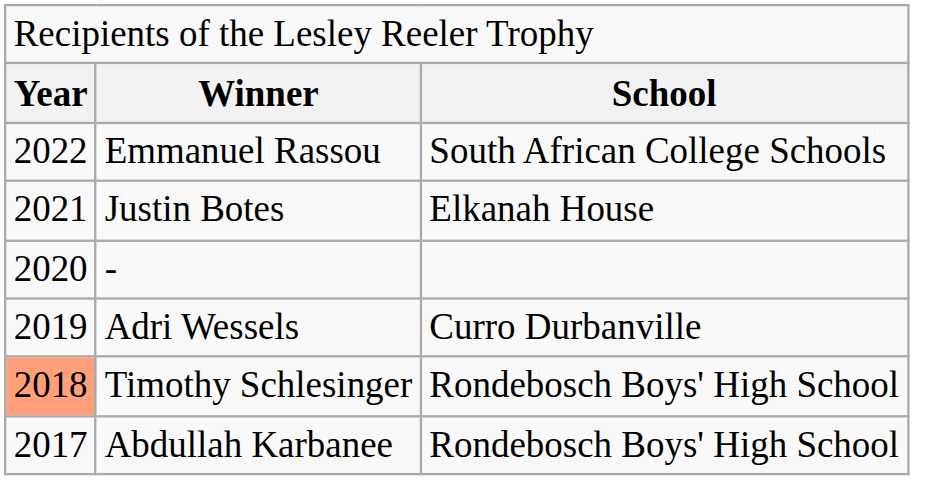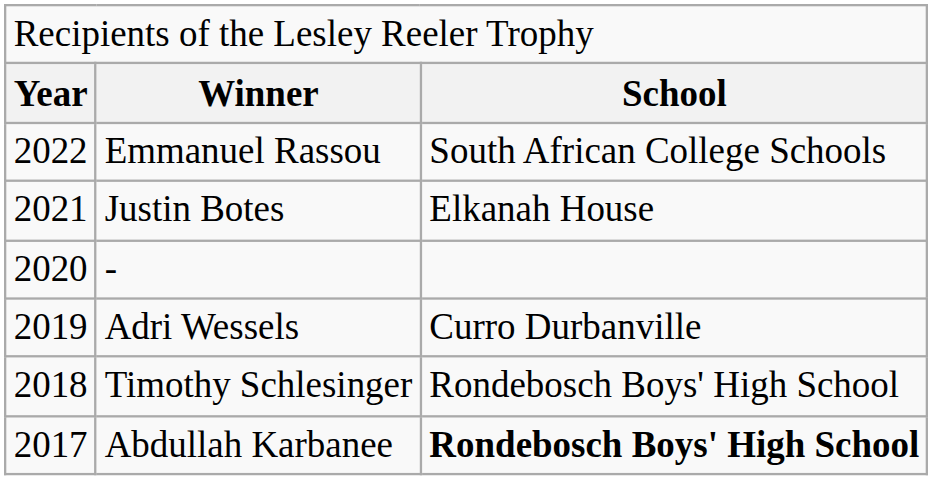Timothy Schlesinger | column 1: lightsalmon background -> no background
Abdullah Karbanee | column 3: normal -> bold
